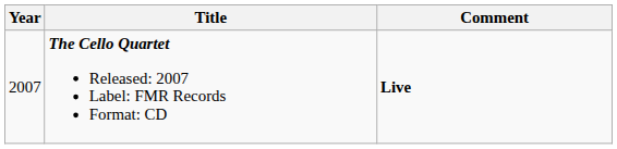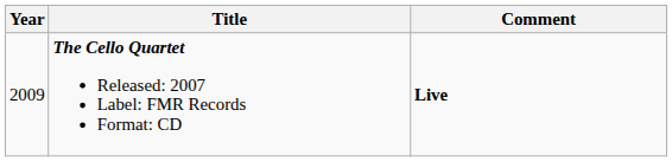row 2 | Year: 2007 -> 2009
